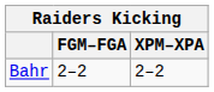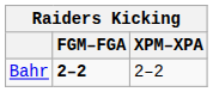Bahr | FGM–FGA: normal -> bold
